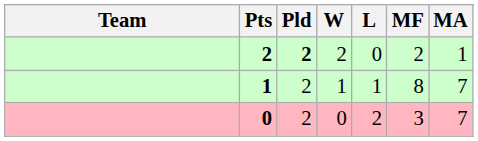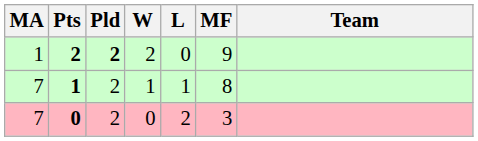columns swapped: Team <-> MA
row 2 | MF: 2 -> 9
